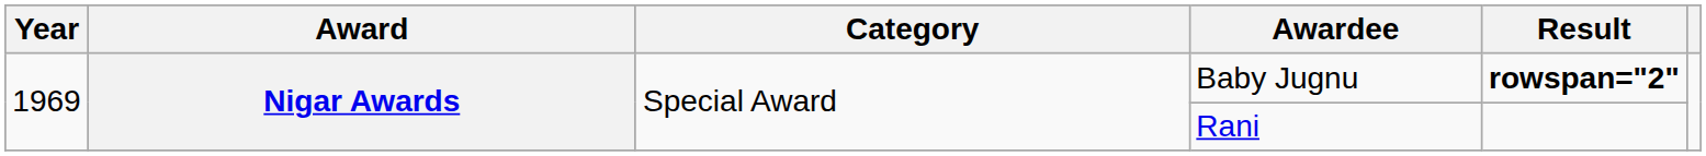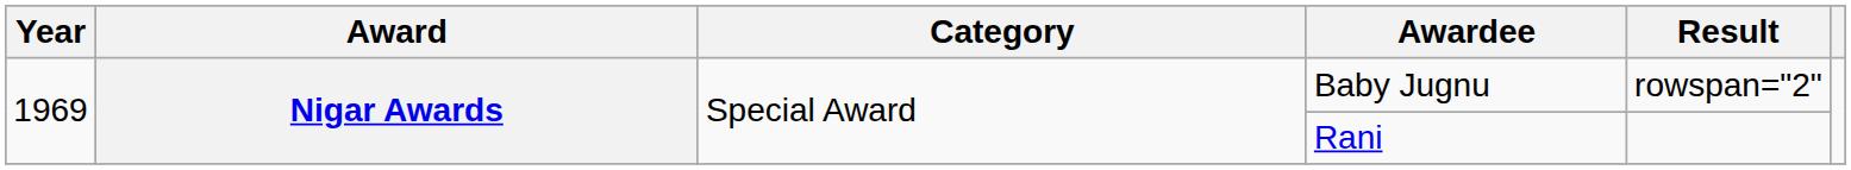Baby Jugnu | Result: bold -> normal
